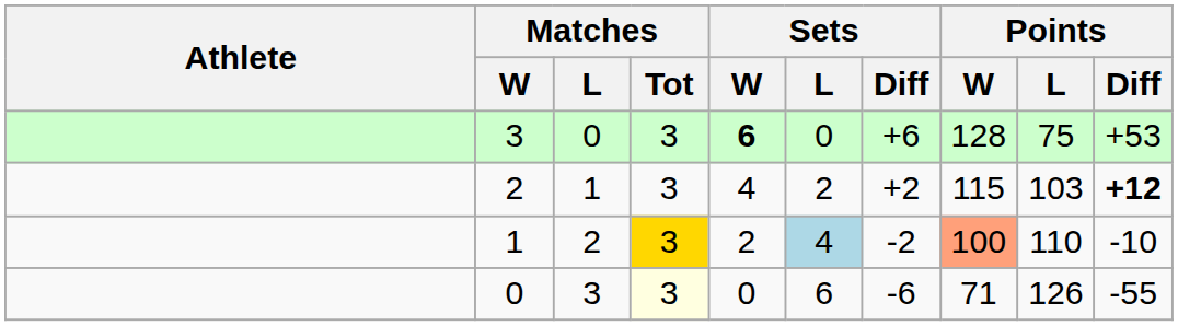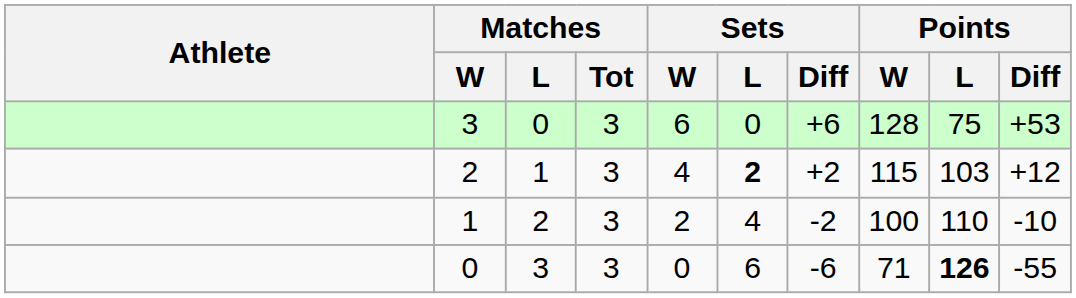row 3 | Sets / W: bold -> normal
row 4 | Sets / L: normal -> bold
row 4 | Points / Diff: bold -> normal
row 5 | Matches / Tot: gold background -> no background
row 5 | Sets / L: lightblue background -> no background
row 5 | Points / W: lightsalmon background -> no background
row 6 | Matches / Tot: lightyellow background -> no background
row 6 | Points / L: normal -> bold
